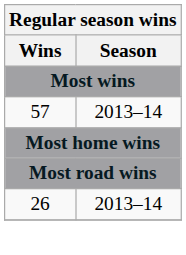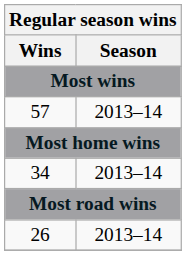+ row: 34 | 2013–14
